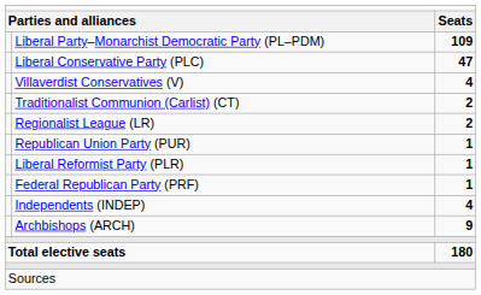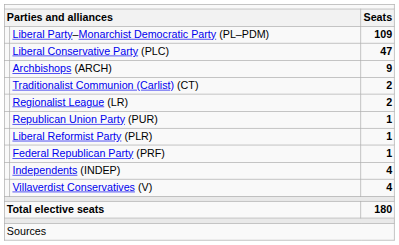rows swapped: Villaverdist Conservatives (V) <-> Archbishops (ARCH)
